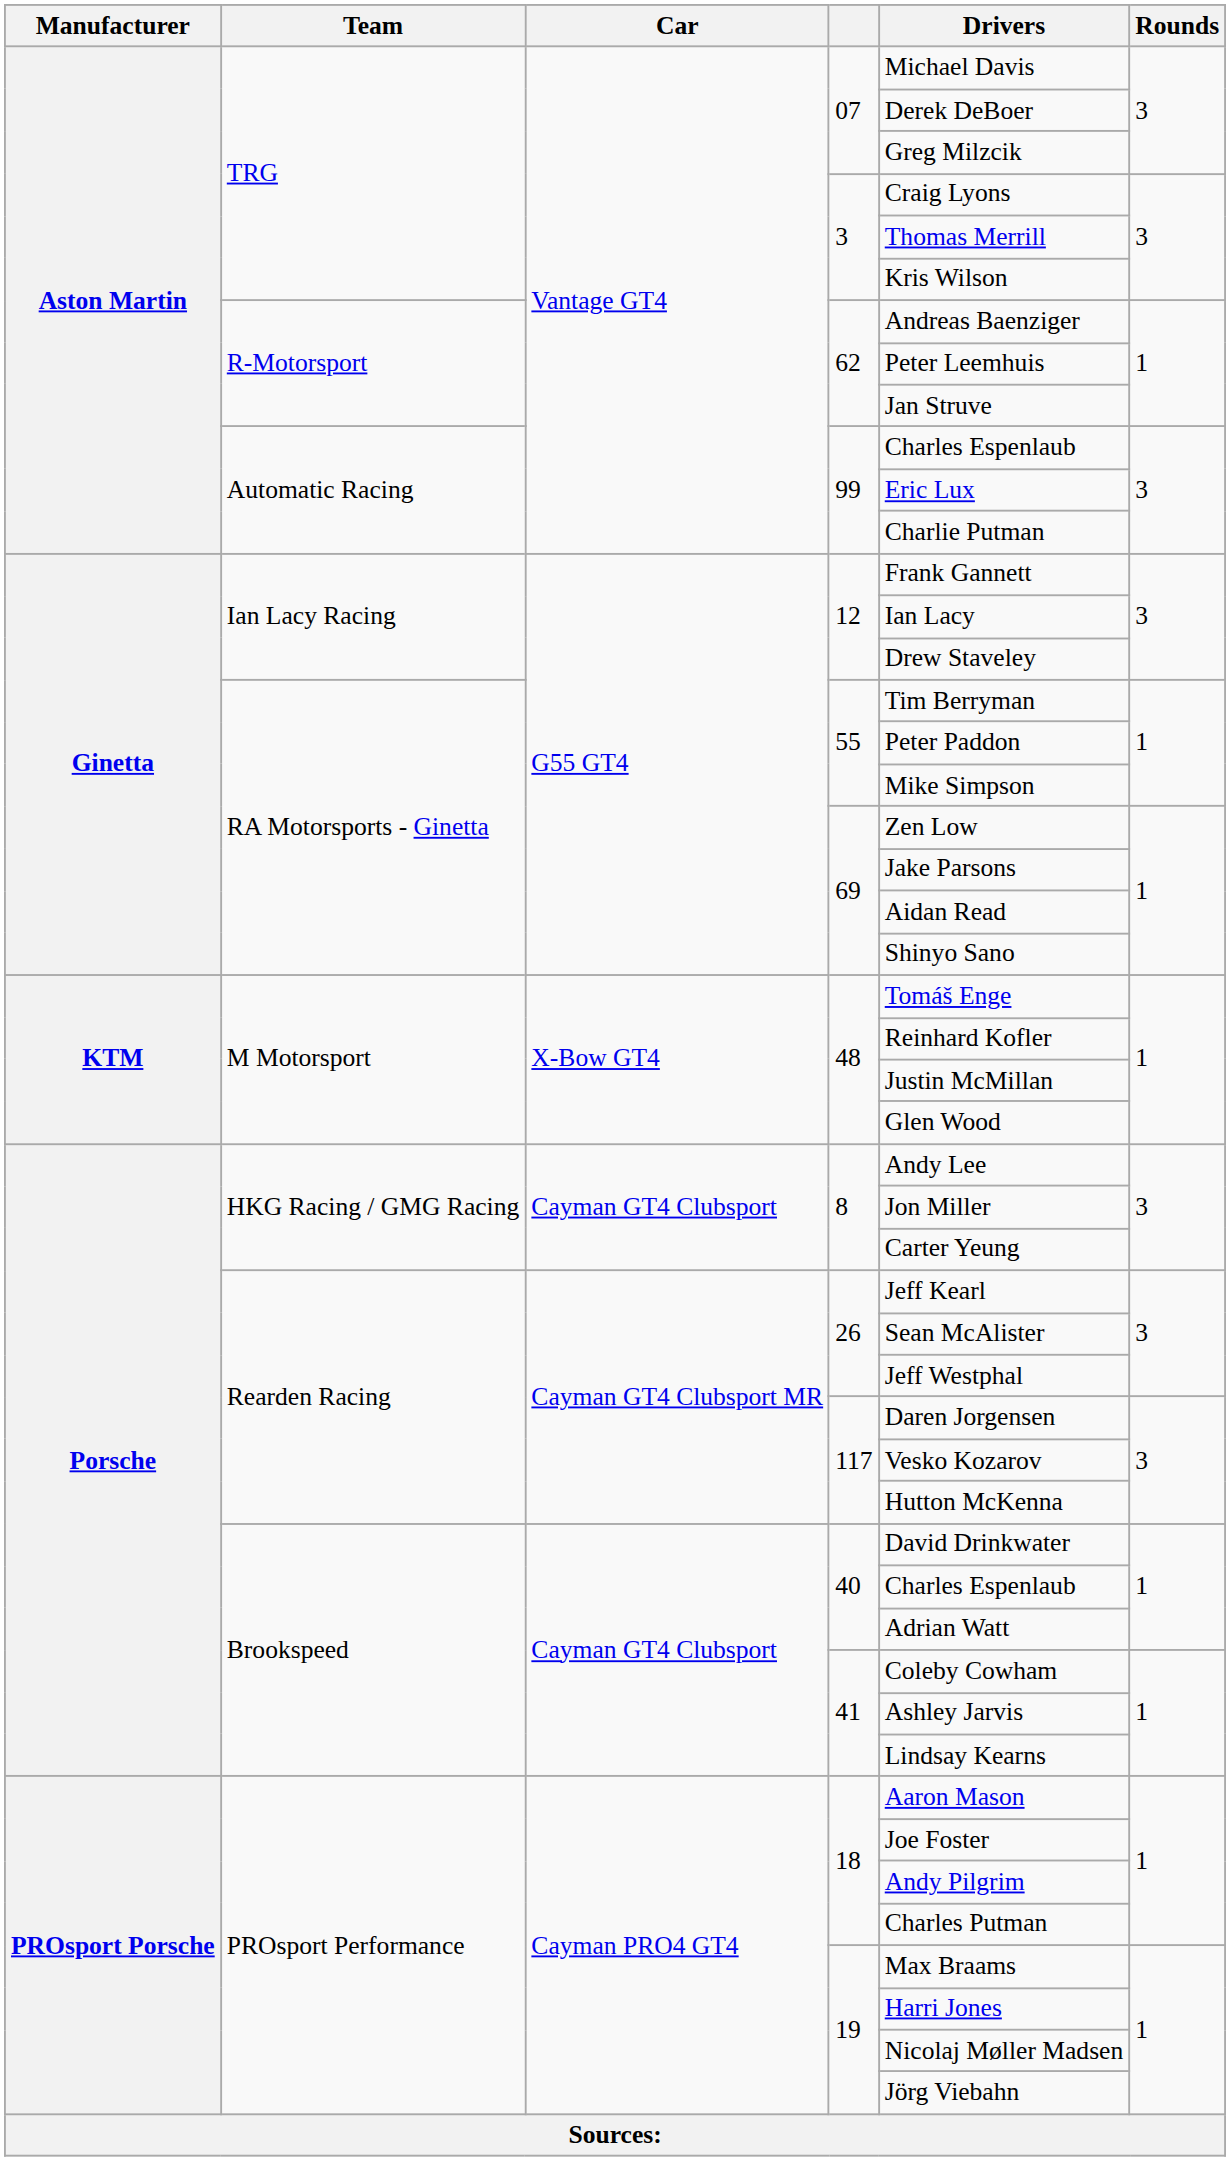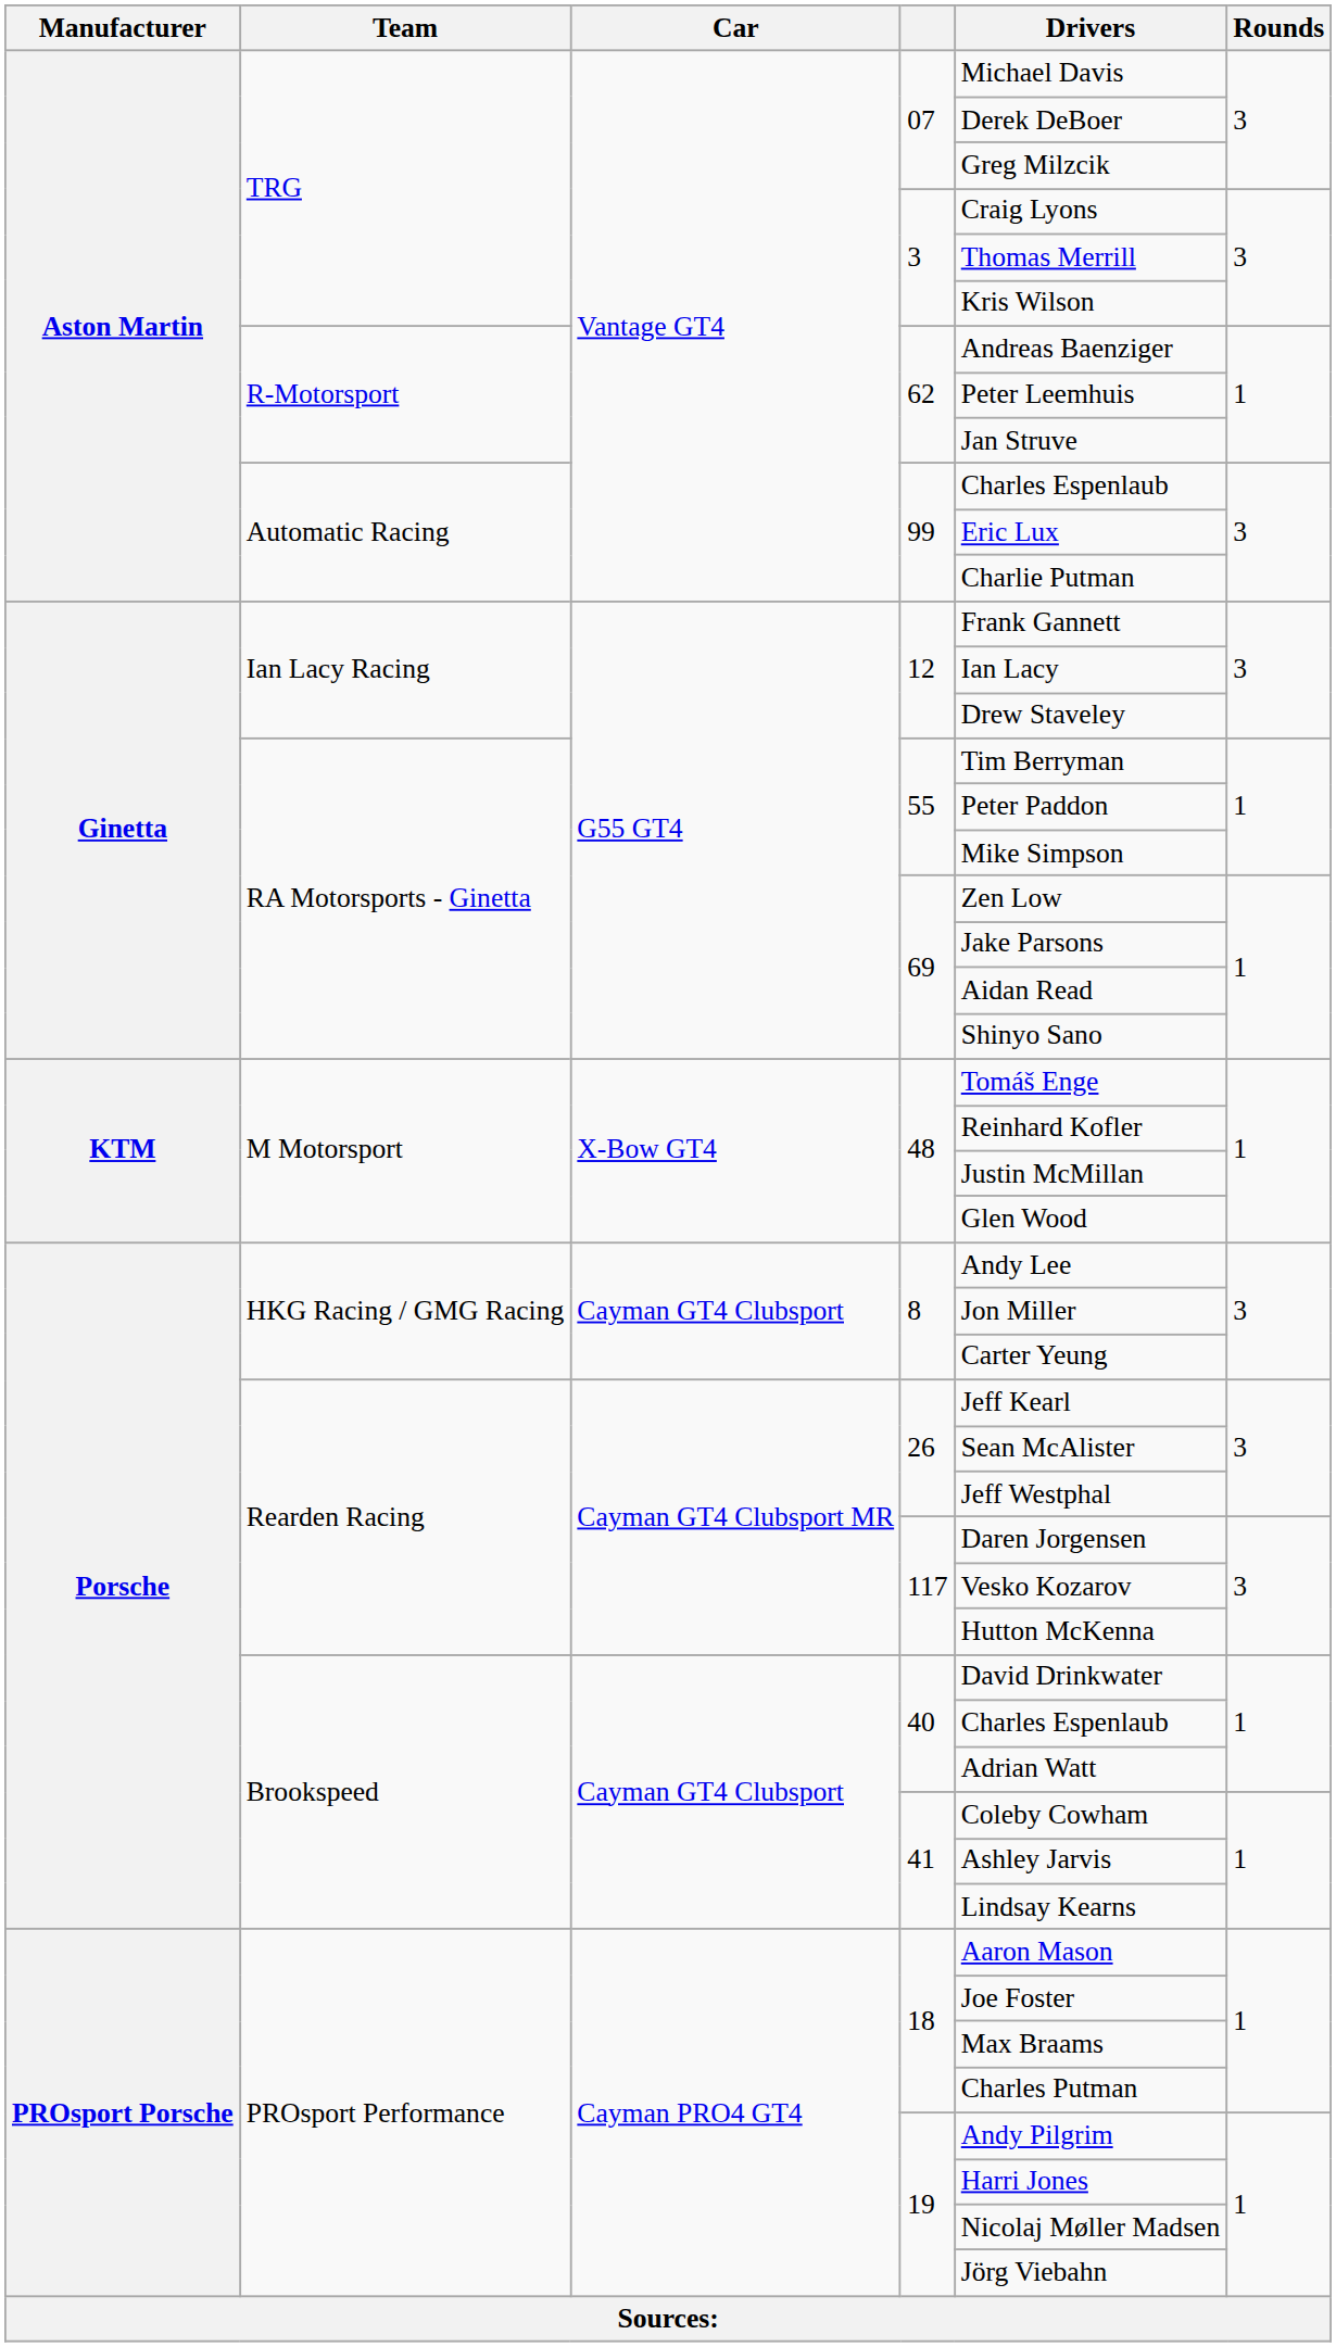row 45 | Drivers: Andy Pilgrim -> Max Braams
row 47 | Drivers: Max Braams -> Andy Pilgrim
